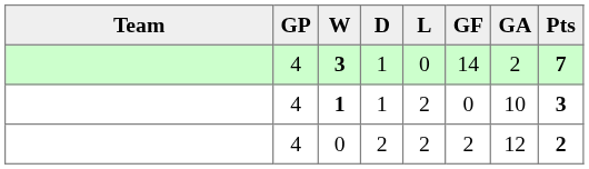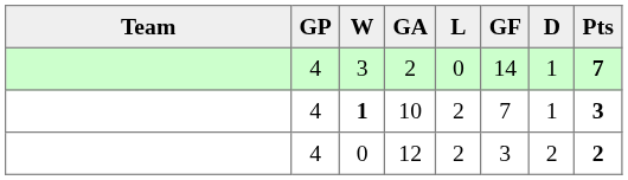columns swapped: D <-> GA
row 2 | W: bold -> normal
row 3 | GF: 0 -> 7
row 4 | GF: 2 -> 3
